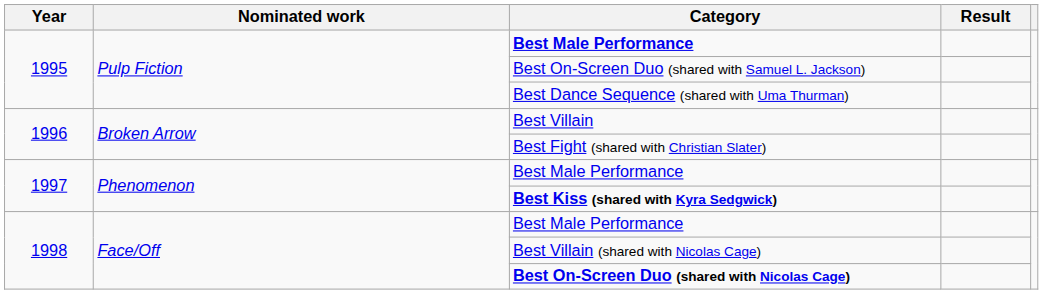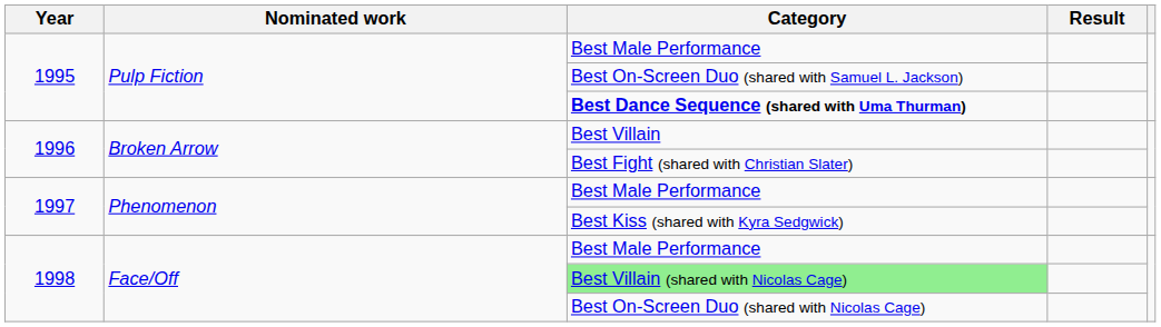1995 / Best Male Performance | Category: bold -> normal
Best Dance Sequence (shared with Uma Thurman) | Category: normal -> bold
Best Kiss (shared with Kyra Sedgwick) | Category: bold -> normal
Best Villain (shared with Nicolas Cage) | Category: no background -> lightgreen background
Best On-Screen Duo (shared with Nicolas Cage) | Category: bold -> normal
